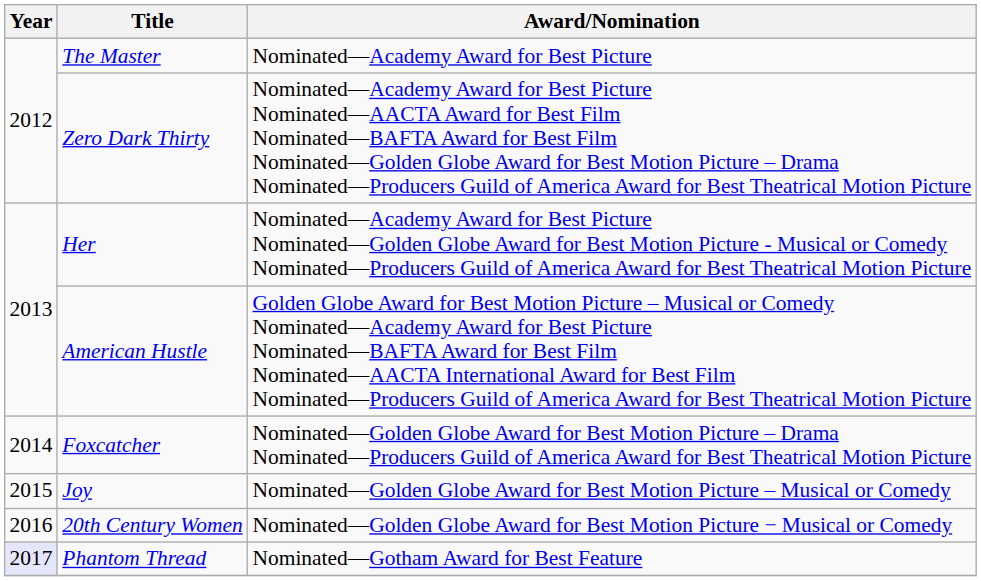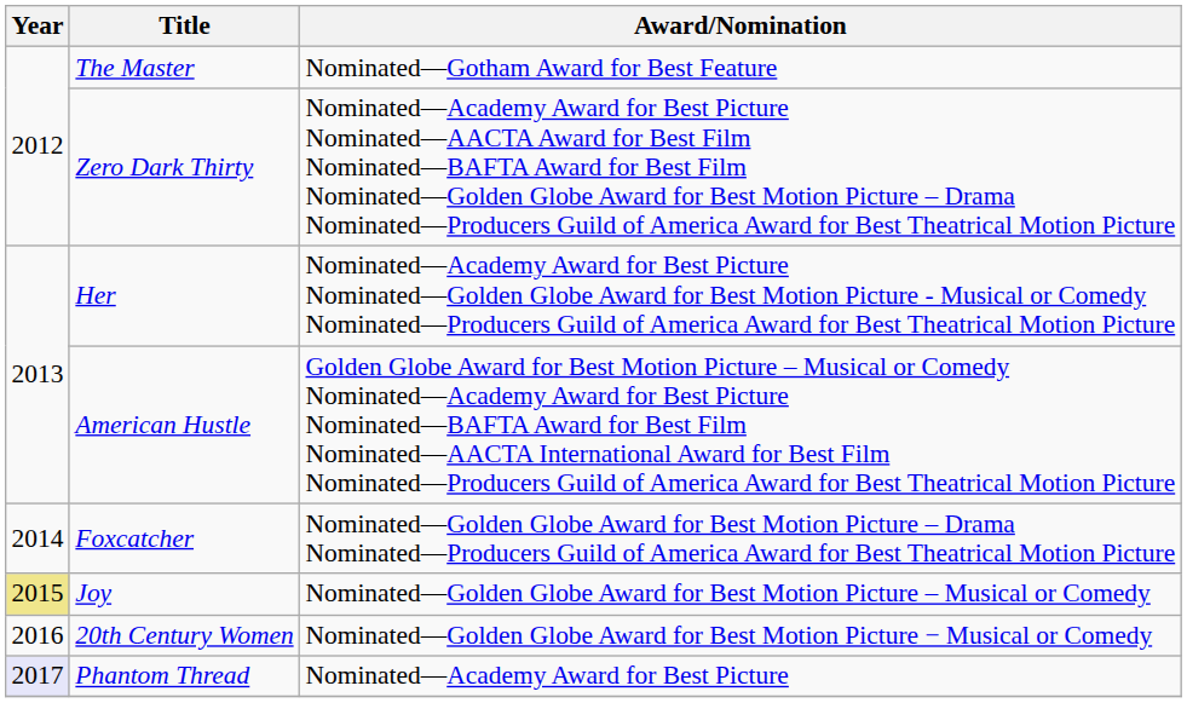The Master | Award/Nomination: Nominated—Academy Award for Best Picture -> Nominated—Gotham Award for Best Feature
Joy | Year: no background -> khaki background
Phantom Thread | Award/Nomination: Nominated—Gotham Award for Best Feature -> Nominated—Academy Award for Best Picture
